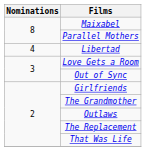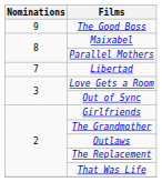+ row: 9 | The Good Boss
Libertad | Nominations: 4 -> 7
